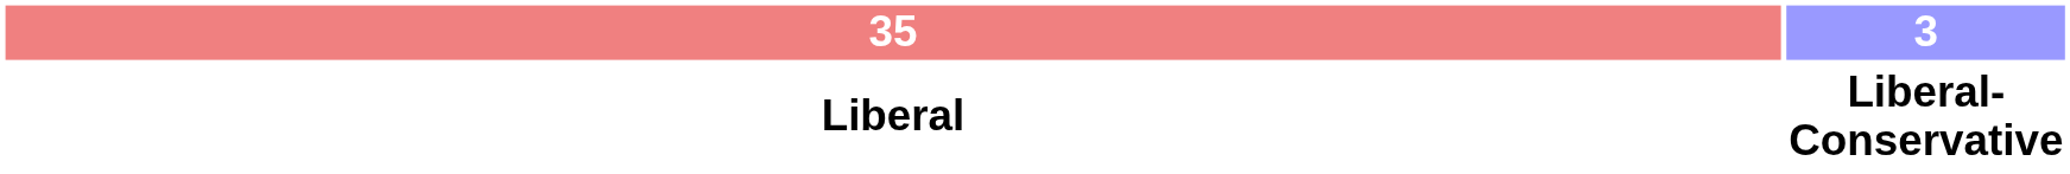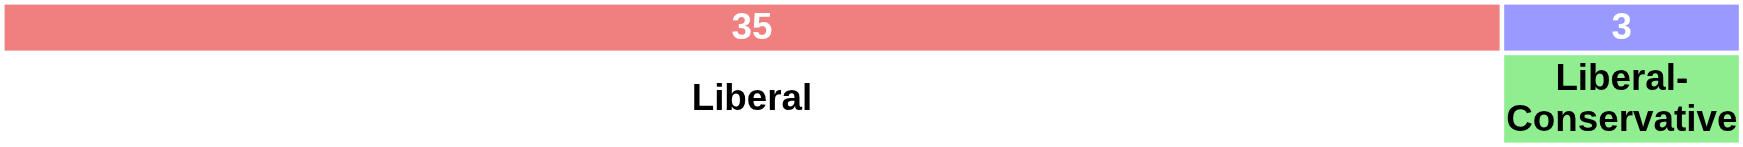Liberal | 3: no background -> lightgreen background
